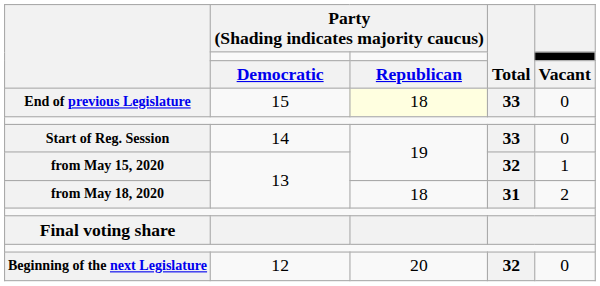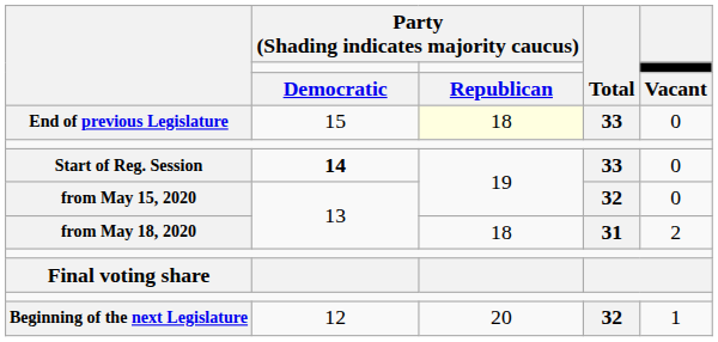Start of Reg. Session | column 2: normal -> bold
from May 15, 2020 | column 5: 1 -> 0
Beginning of the next Legislature | column 5: 0 -> 1
